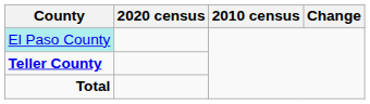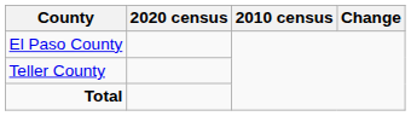El Paso County | County: paleturquoise background -> no background
Teller County | County: bold -> normal
